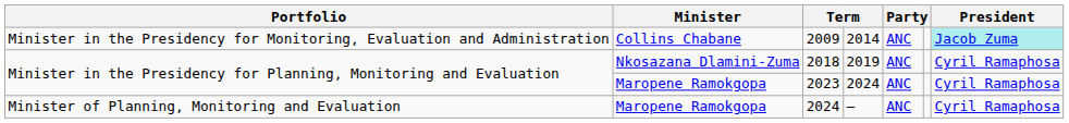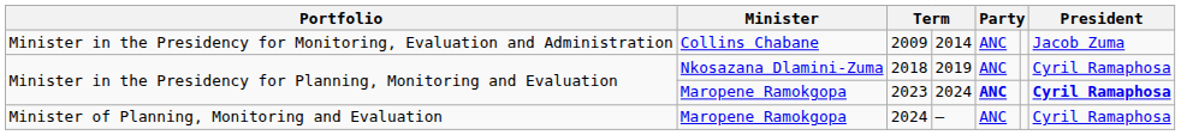2009 | President: paleturquoise background -> no background
2023 | column 5: normal -> bold
2023 | President: normal -> bold
